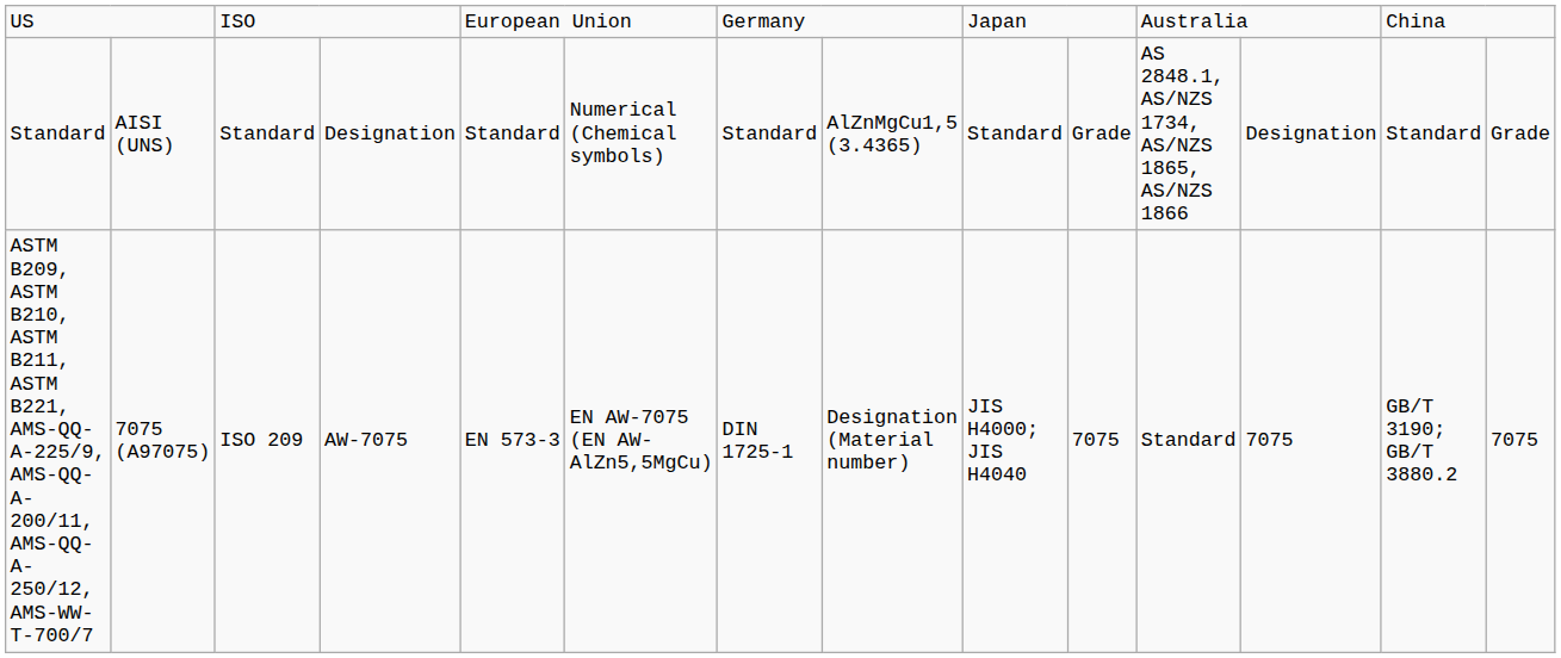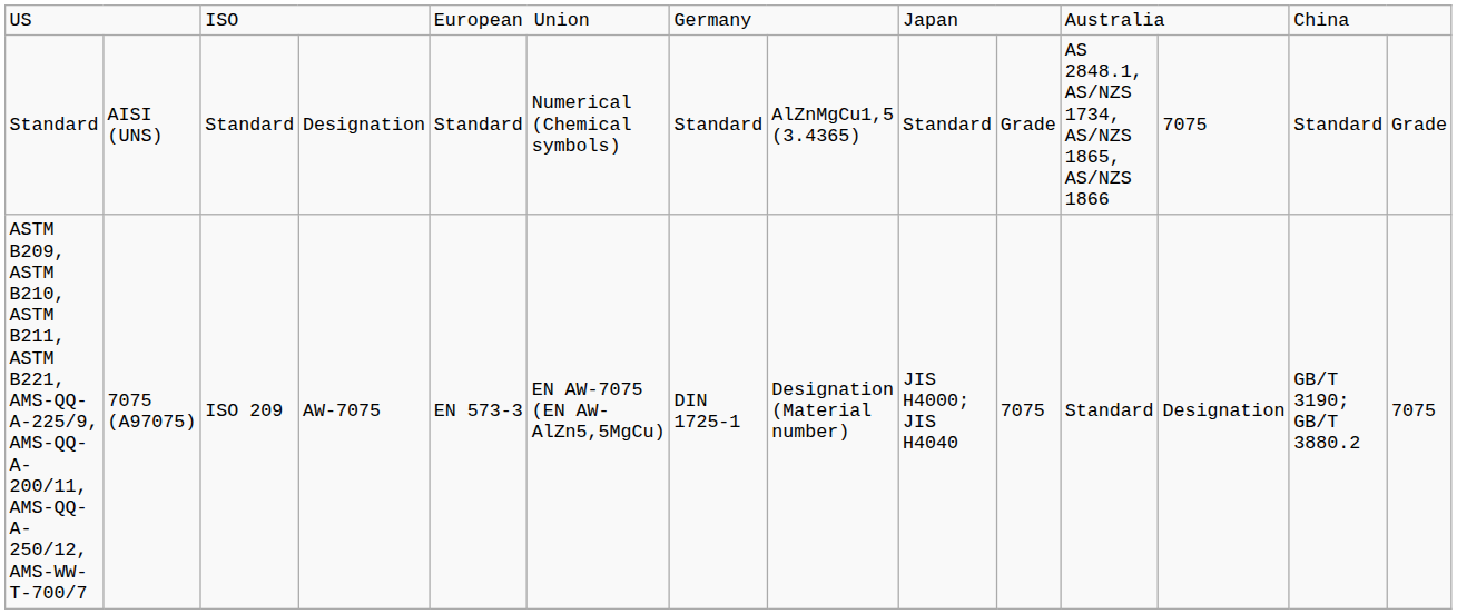row 2 | column 12: Designation -> 7075
row 3 | column 12: 7075 -> Designation
